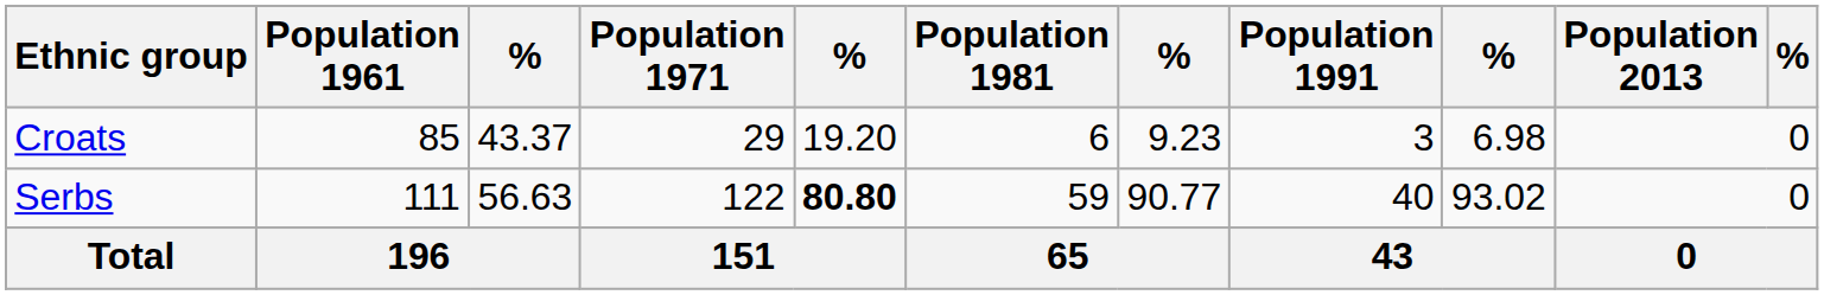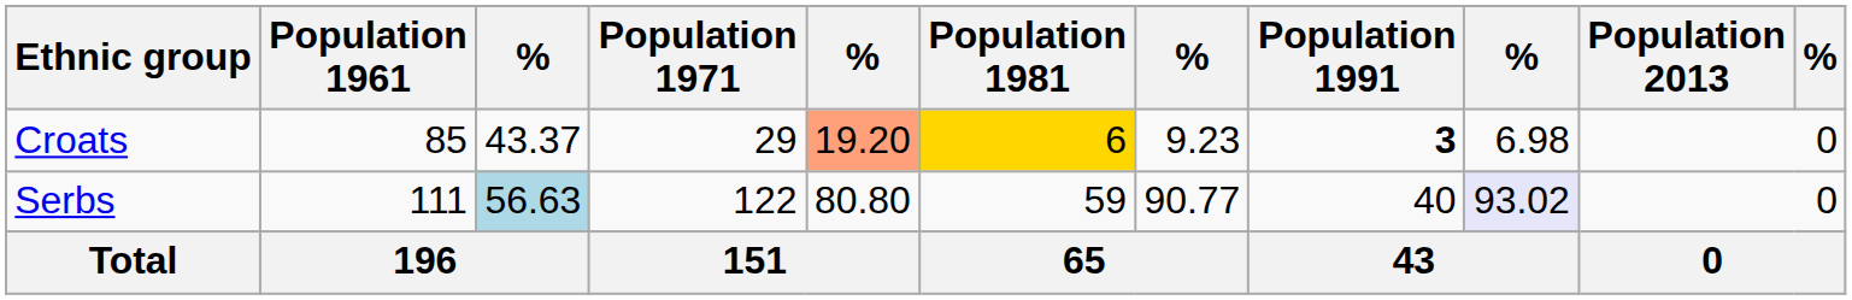Croats | column 5: no background -> lightsalmon background
Croats | Population 1981: no background -> gold background
Croats | Population 1991: normal -> bold
Serbs | column 3: no background -> lightblue background
Serbs | column 5: bold -> normal
Serbs | column 9: no background -> lavender background
